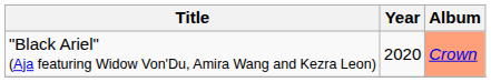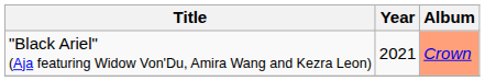row 2 | Year: 2020 -> 2021
